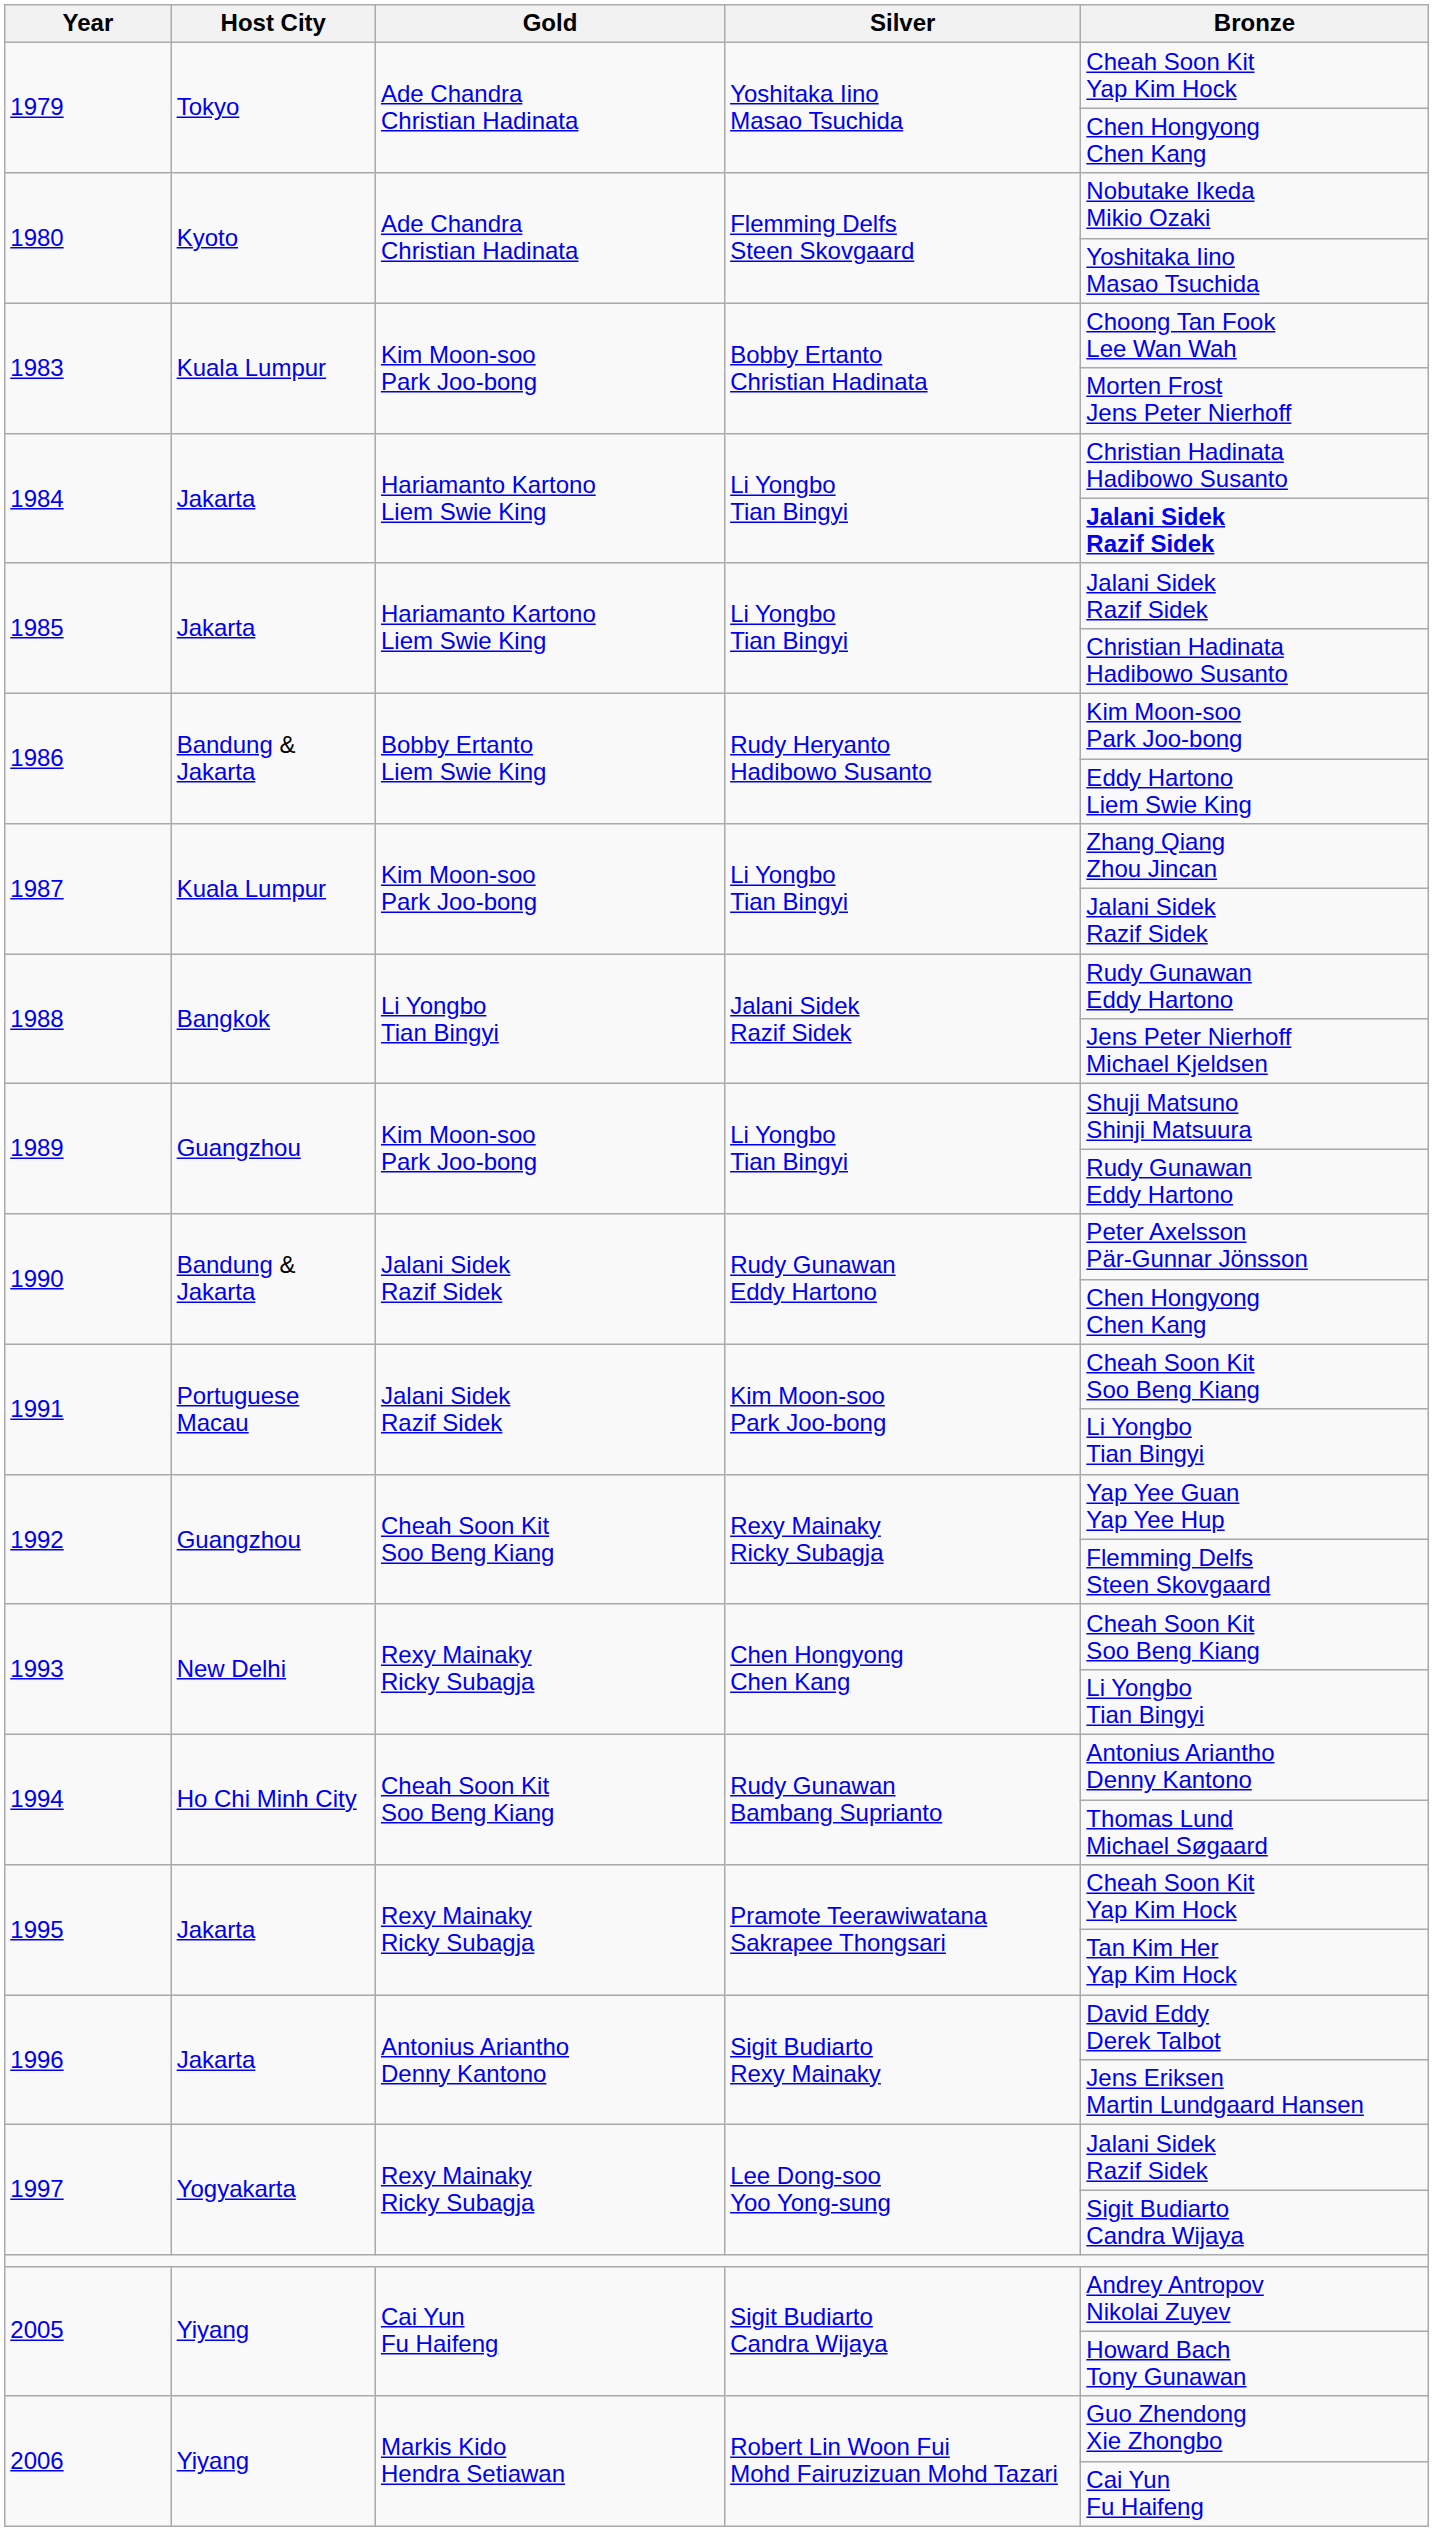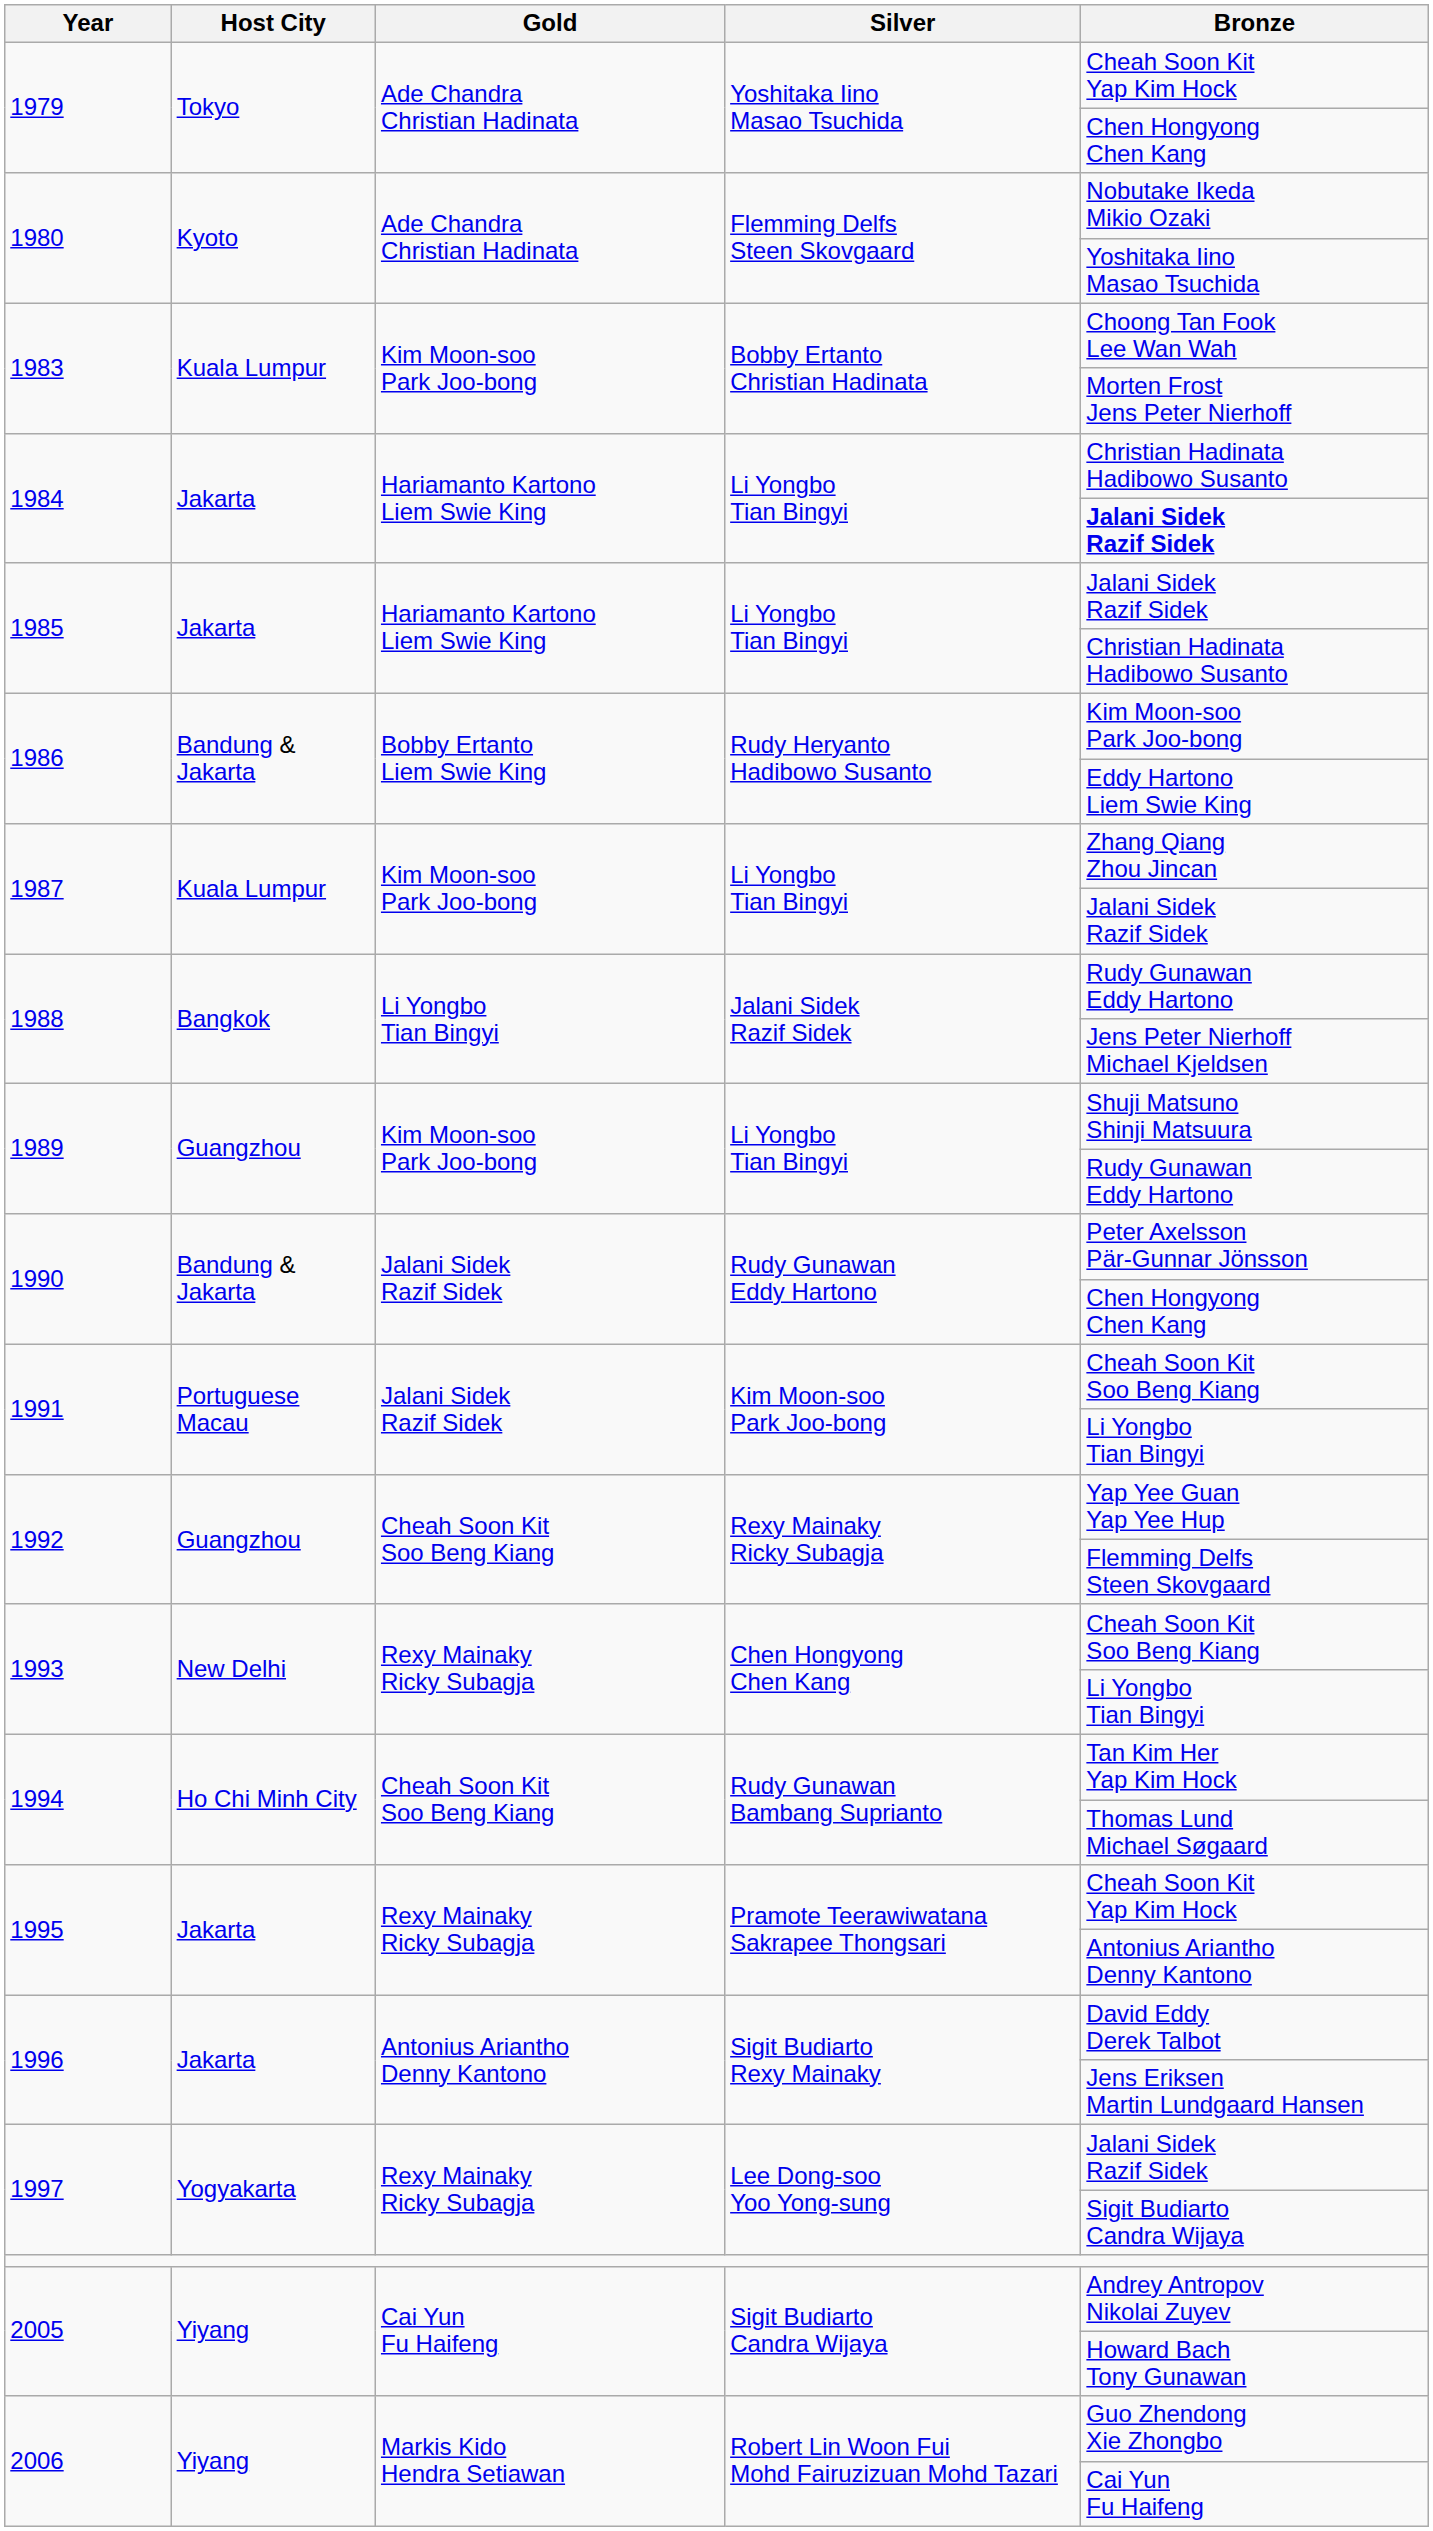row 28 | Bronze: Antonius Ariantho Denny Kantono -> Tan Kim Her Yap Kim Hock
row 31 | Bronze: Tan Kim Her Yap Kim Hock -> Antonius Ariantho Denny Kantono
